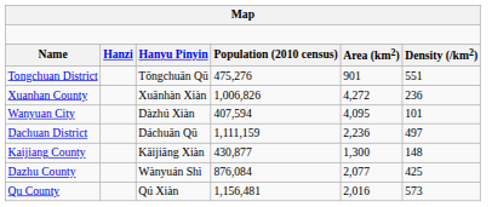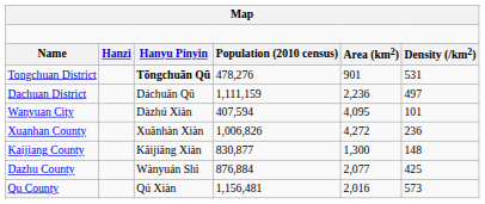Tongchuan District | column 3: normal -> bold
Tongchuan District | column 4: 475,276 -> 478,276
Tongchuan District | column 6: 551 -> 531
rows swapped: Dachuan District <-> Xuanhan County
Kaijiang County | column 4: 430,877 -> 830,877
Dazhu County | column 4: 876,084 -> 876,884
